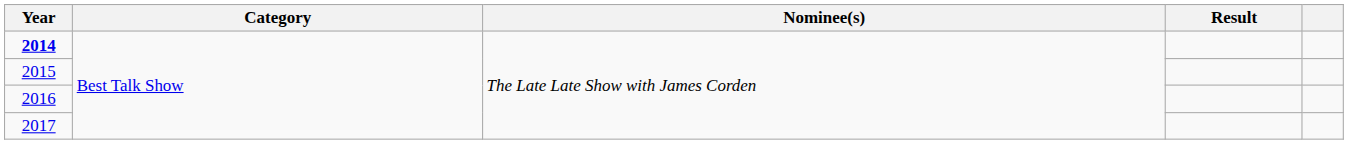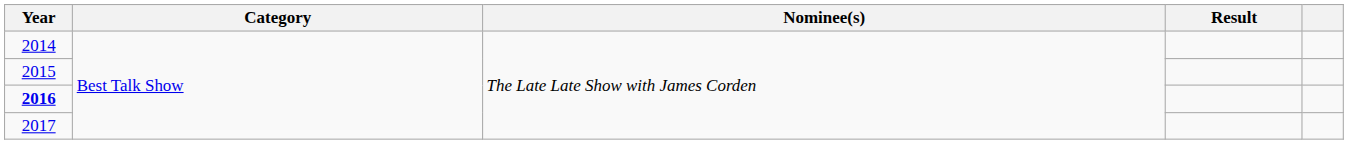2014 | Year: bold -> normal
2016 | Year: normal -> bold
